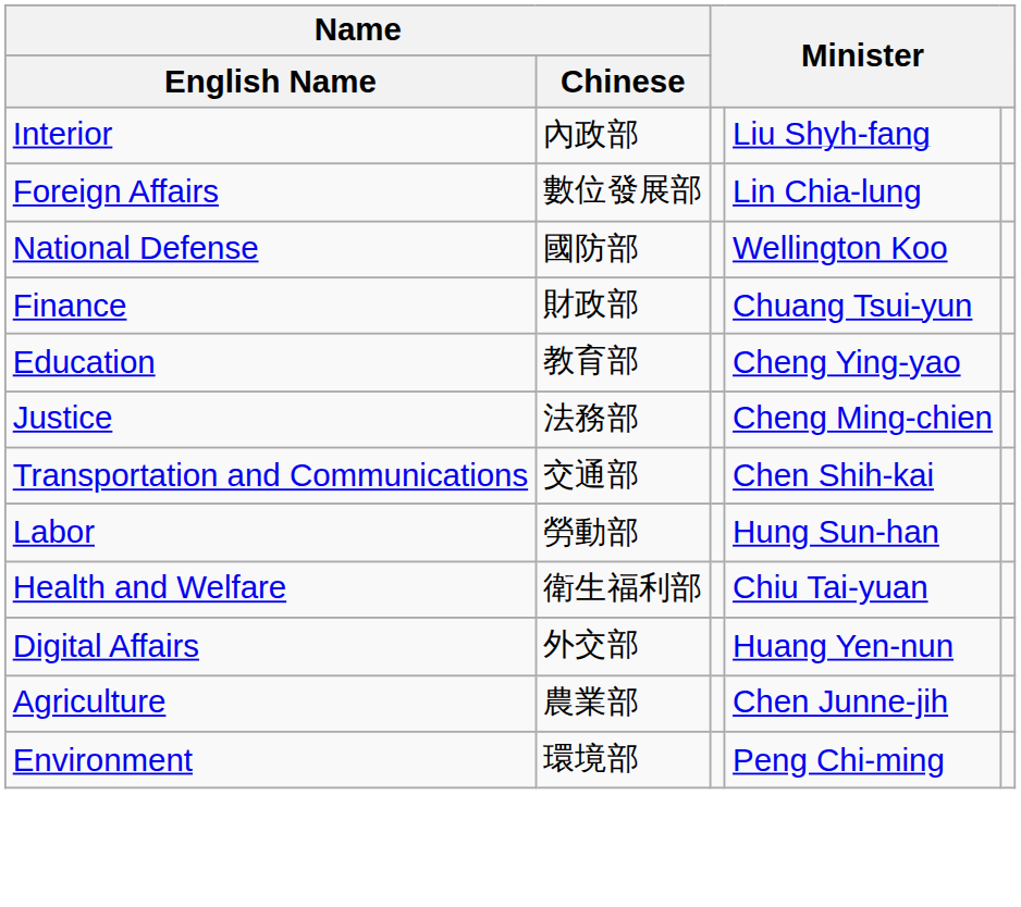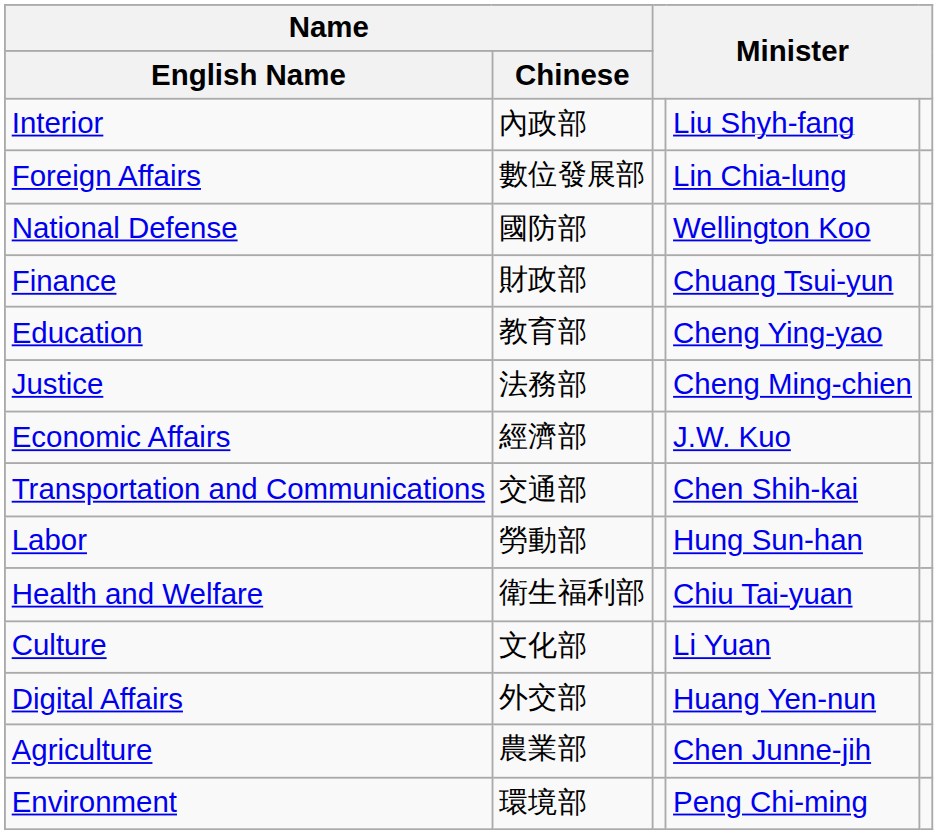+ row: Economic Affairs | 經濟部 | J.W. Kuo
+ row: Culture | 文化部 | Li Yuan
